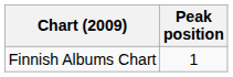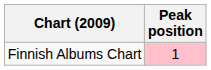Finnish Albums Chart | Peak position: no background -> pink background
